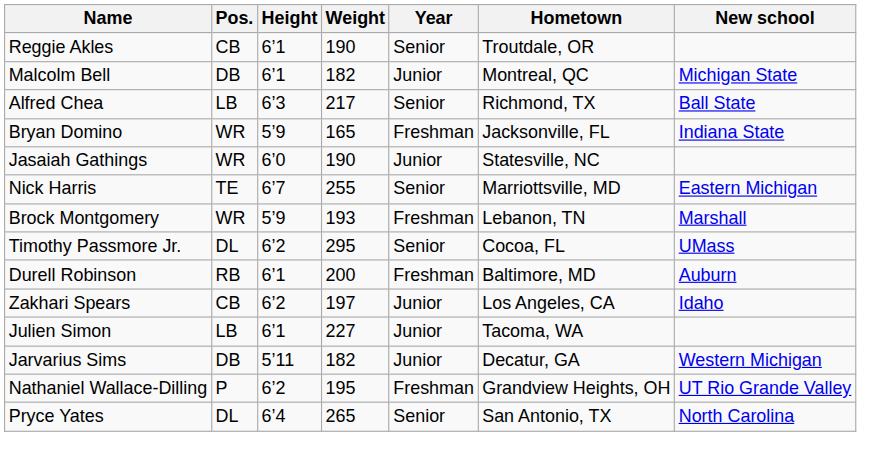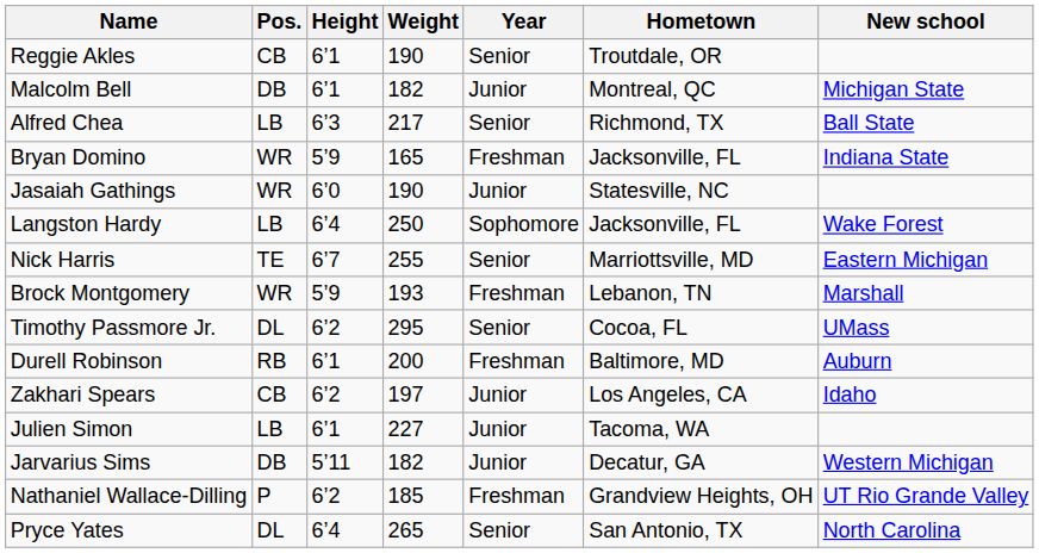+ row: Langston Hardy | LB | 6’4 | 250 | Sophomore | Jacksonville, FL | Wake Forest
Nathaniel Wallace-Dilling | Weight: 195 -> 185
